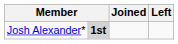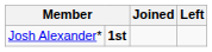Josh Alexander* | column 2: lightgrey background -> no background
